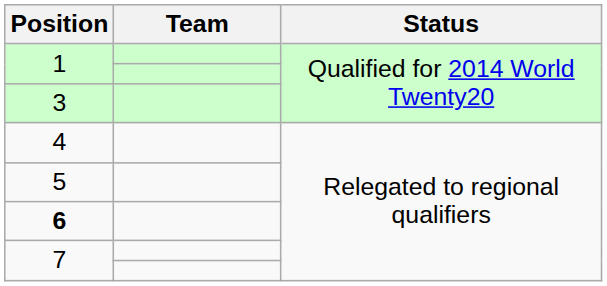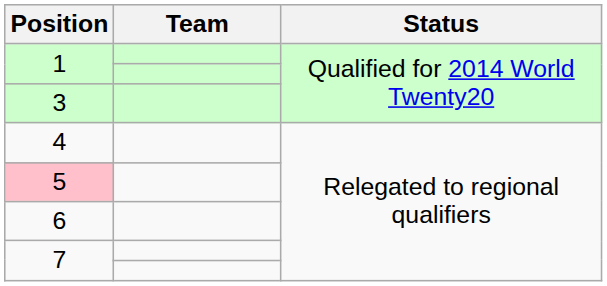5 | Position: no background -> pink background
6 | Position: bold -> normal
